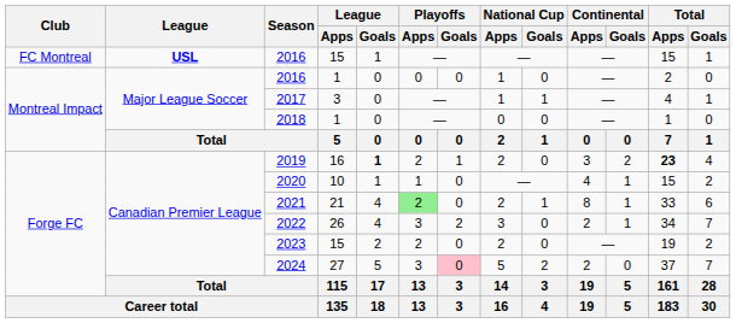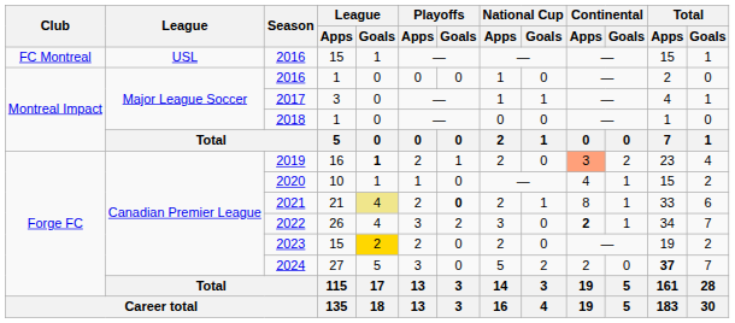2016 / 15 | League: bold -> normal
2019 | Continental / Apps: no background -> lightsalmon background
2019 | Total / Apps: bold -> normal
2021 | League / Goals: no background -> khaki background
2021 | Playoffs / Apps: lightgreen background -> no background
2021 | Playoffs / Goals: normal -> bold
2022 | Continental / Apps: normal -> bold
2023 | League / Goals: no background -> gold background
2024 | Playoffs / Goals: pink background -> no background
2024 | Total / Apps: normal -> bold
